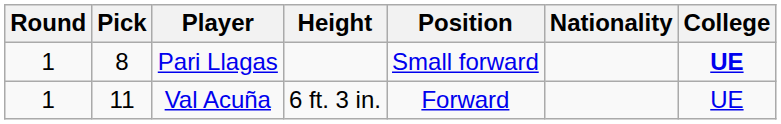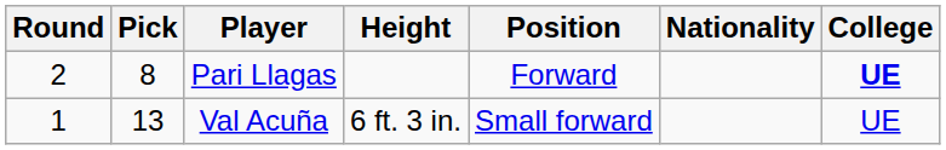Pari Llagas | Round: 1 -> 2
Pari Llagas | Position: Small forward -> Forward
Val Acuña | Pick: 11 -> 13
Val Acuña | Position: Forward -> Small forward
